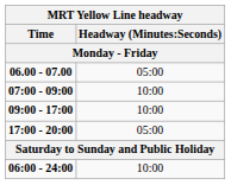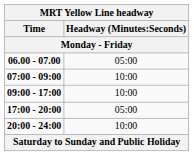+ row: 20:00 - 24:00 | 10:00
- row: 06:00 - 24:00 | 10:00
